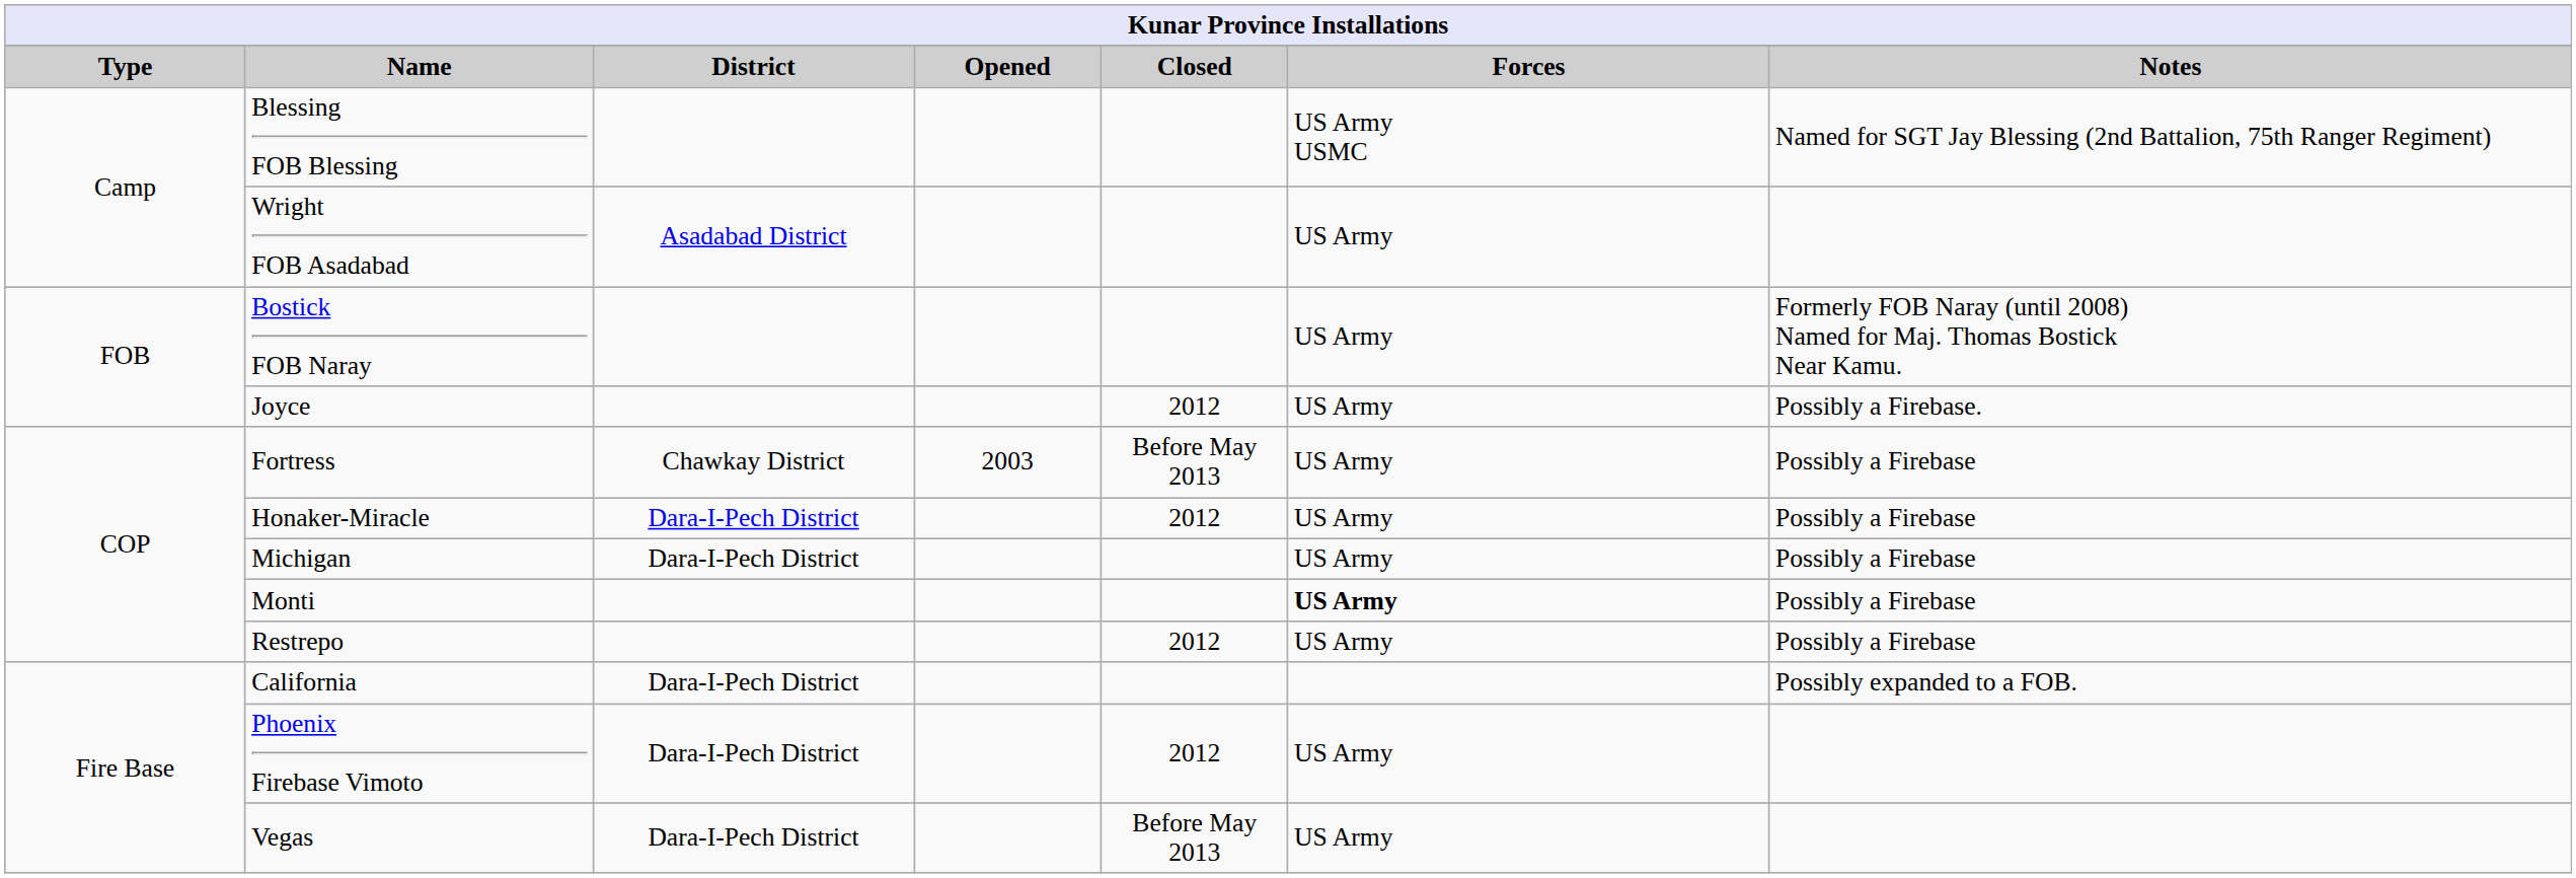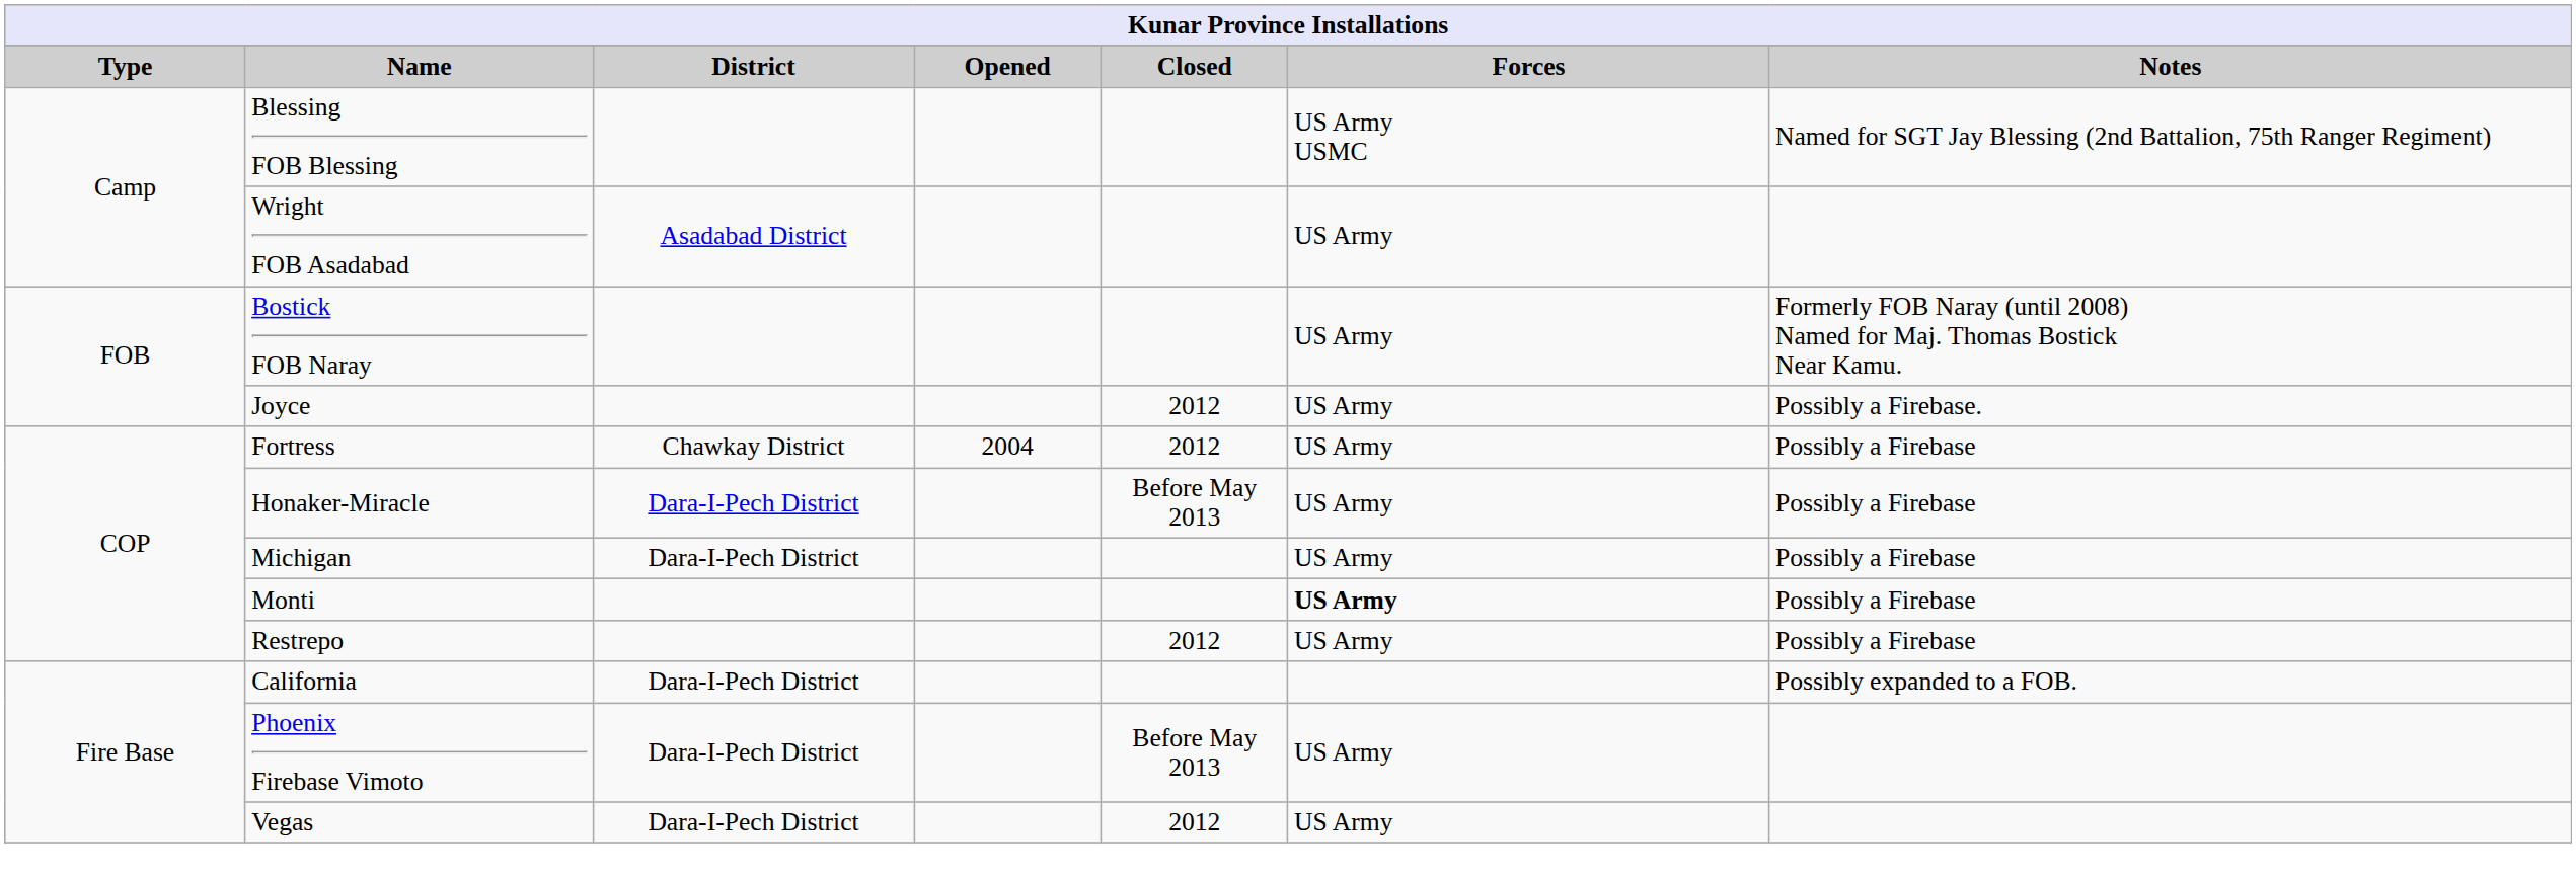Fortress | Opened: 2003 -> 2004
Fortress | Closed: Before May 2013 -> 2012
Honaker-Miracle | Closed: 2012 -> Before May 2013
Phoenix Firebase Vimoto | Closed: 2012 -> Before May 2013
Vegas | Closed: Before May 2013 -> 2012
